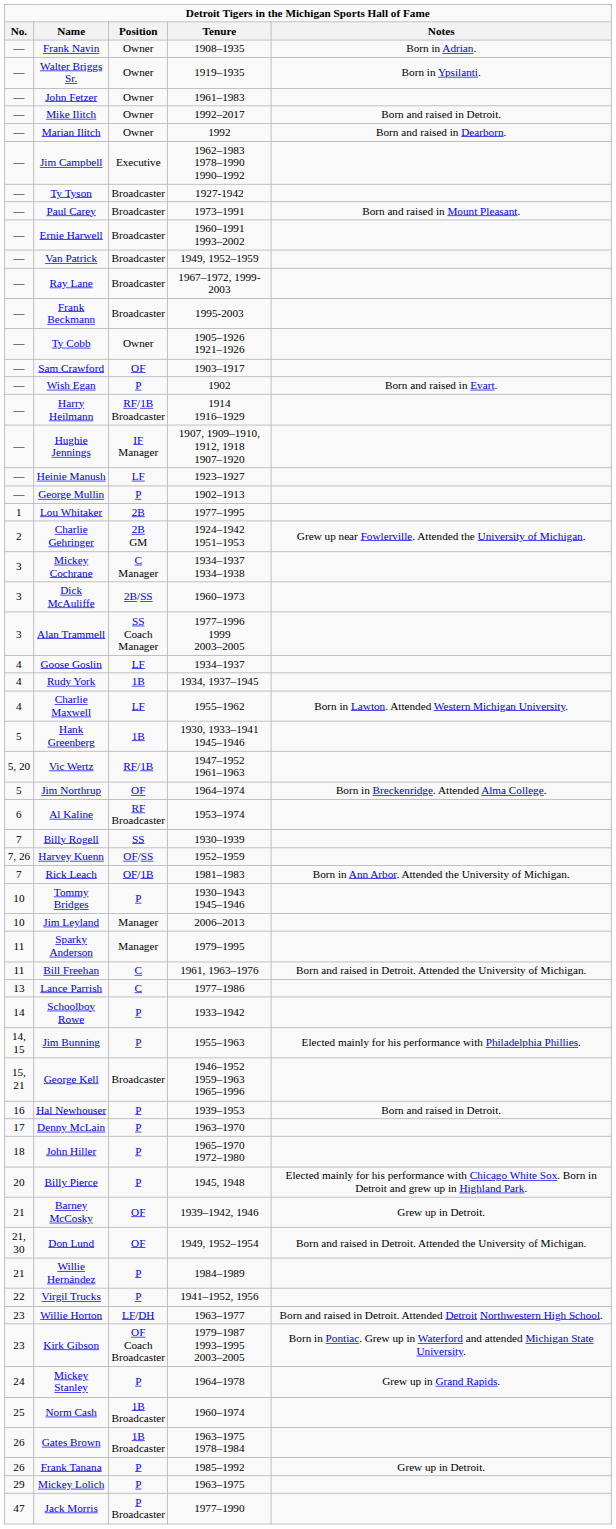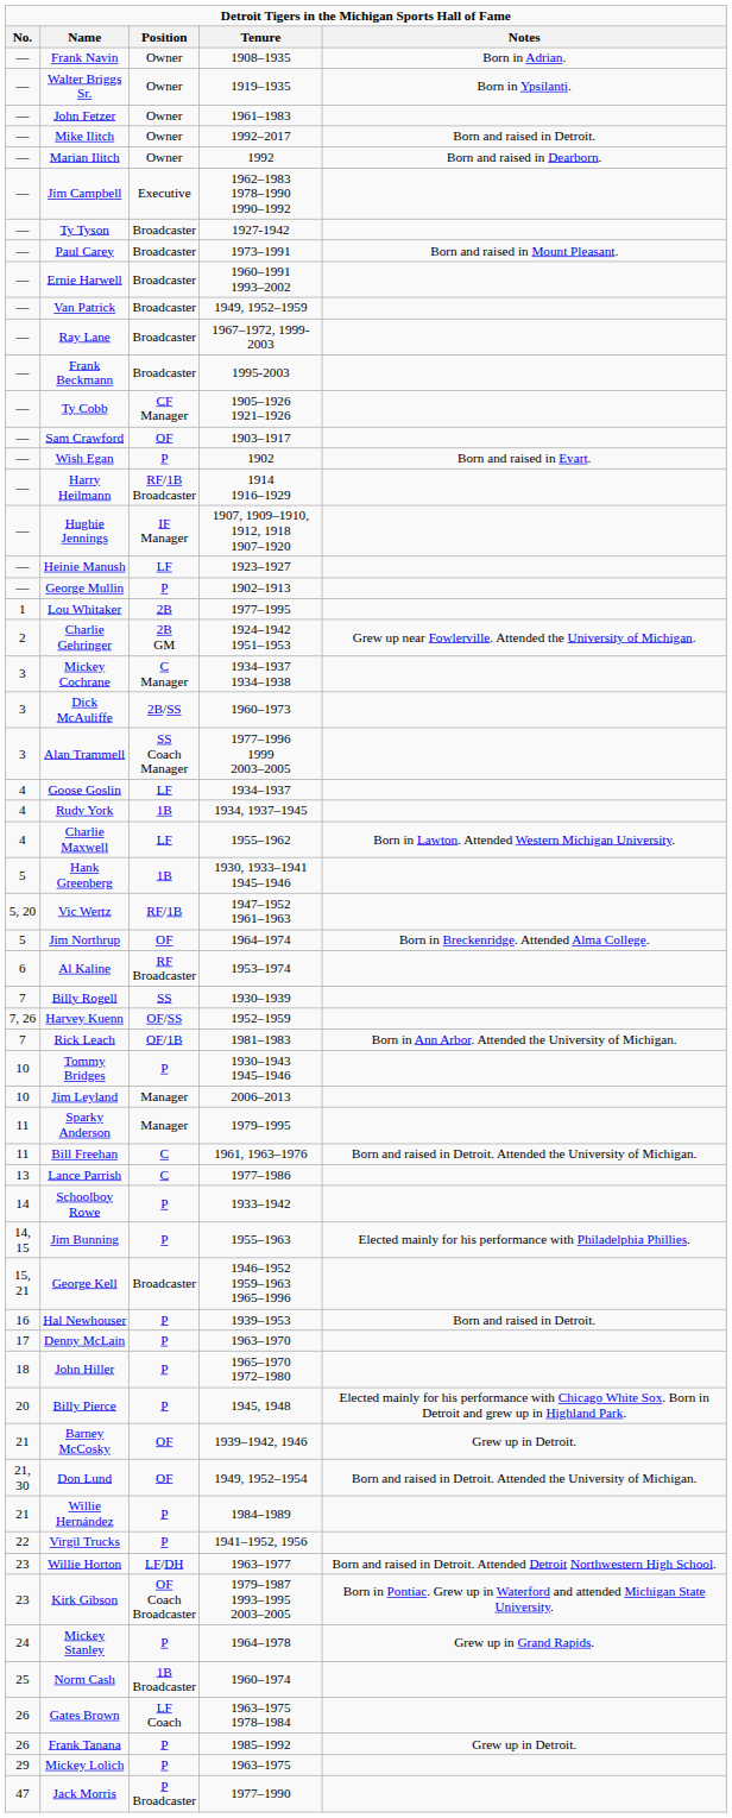Ty Cobb | Position: Owner -> CF Manager
Gates Brown | Position: 1B Broadcaster -> LF Coach
